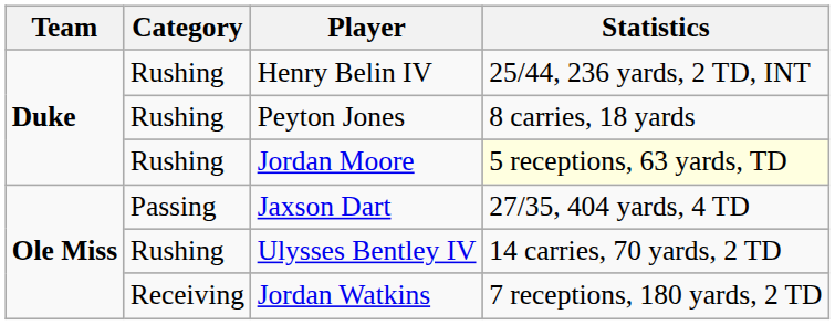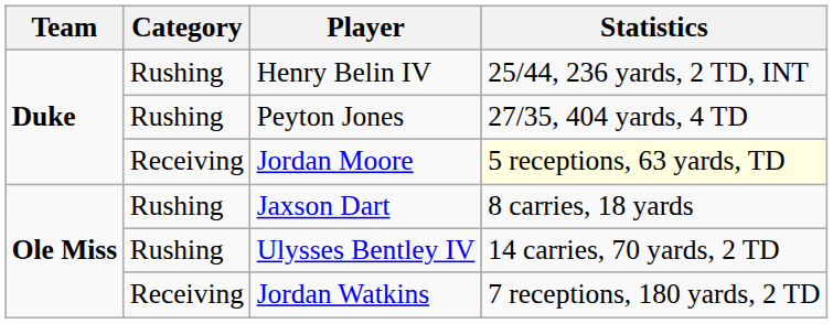Peyton Jones | Statistics: 8 carries, 18 yards -> 27/35, 404 yards, 4 TD
Jordan Moore | Category: Rushing -> Receiving
Jaxson Dart | Category: Passing -> Rushing
Jaxson Dart | Statistics: 27/35, 404 yards, 4 TD -> 8 carries, 18 yards
